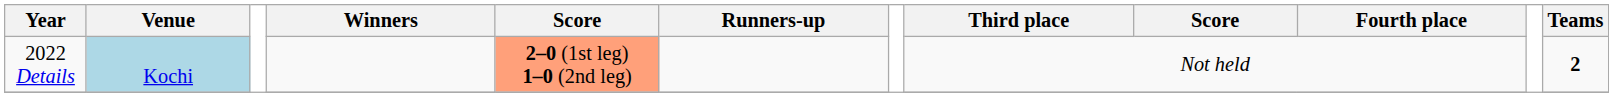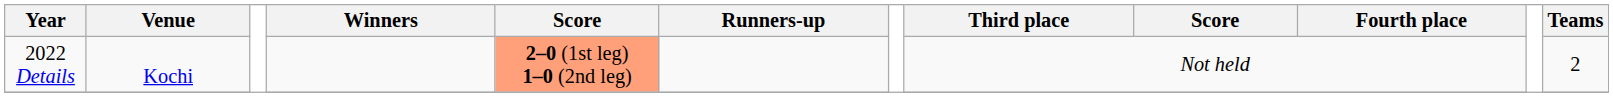2022 Details | Venue: lightblue background -> no background
2022 Details | Teams: bold -> normal
